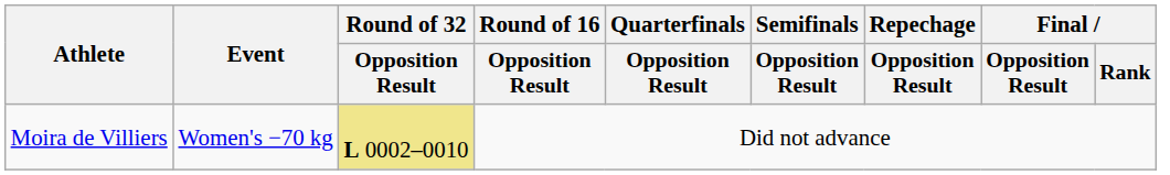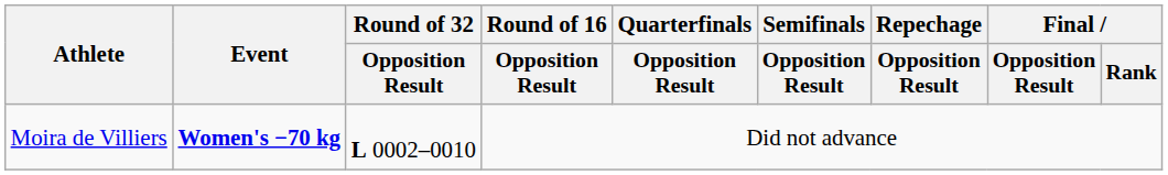Moira de Villiers | Event: normal -> bold
Moira de Villiers | Round of 32 / Opposition Result: khaki background -> no background
